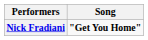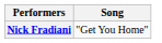Nick Fradiani | Song: bold -> normal
